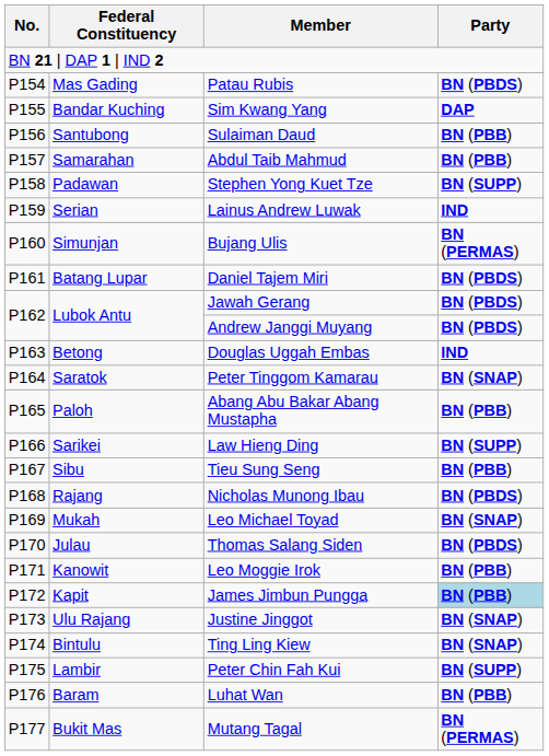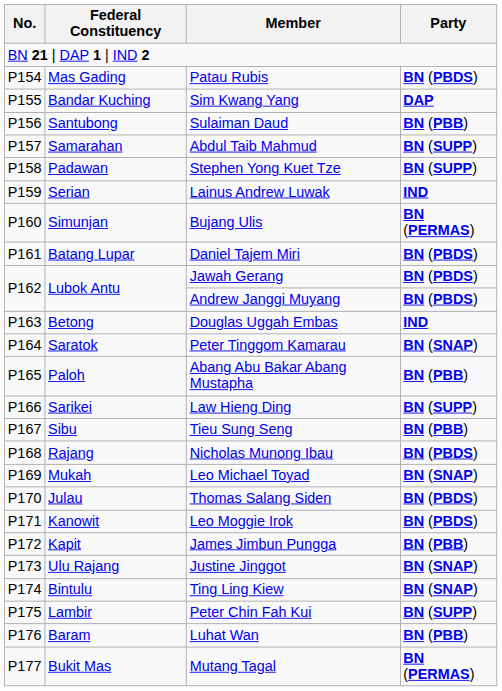Abdul Taib Mahmud | Party: BN (PBB) -> BN (SUPP)
Leo Moggie Irok | Party: BN (PBB) -> BN (PBDS)
James Jimbun Pungga | Party: lightblue background -> no background
